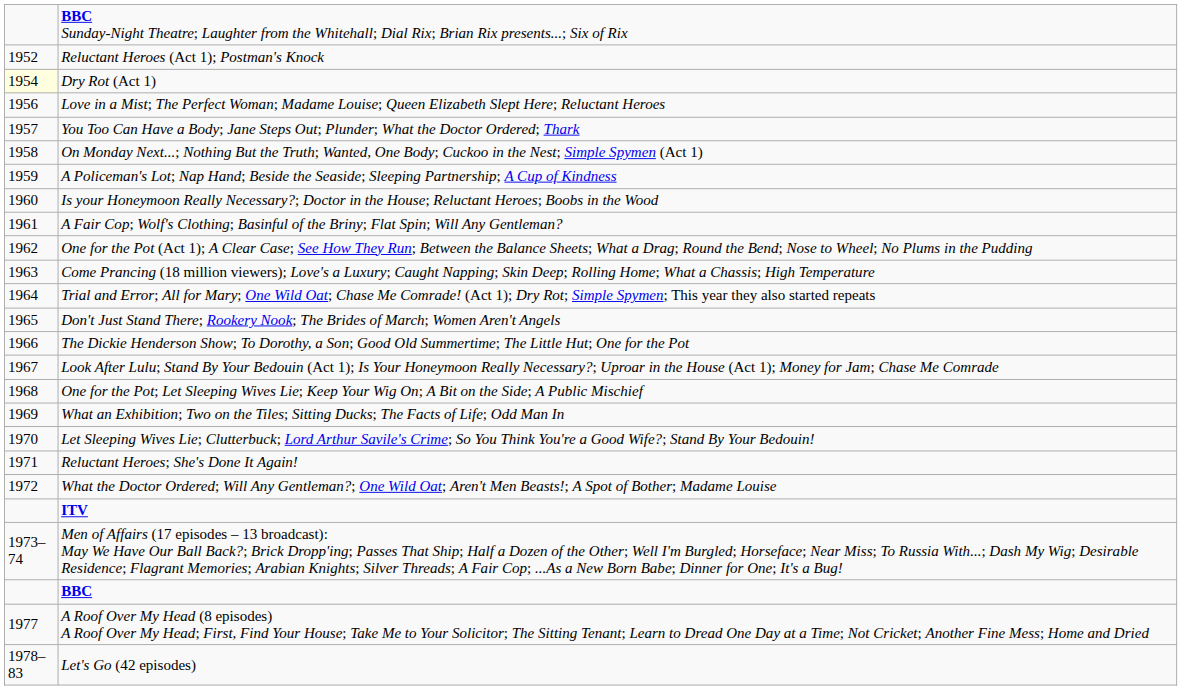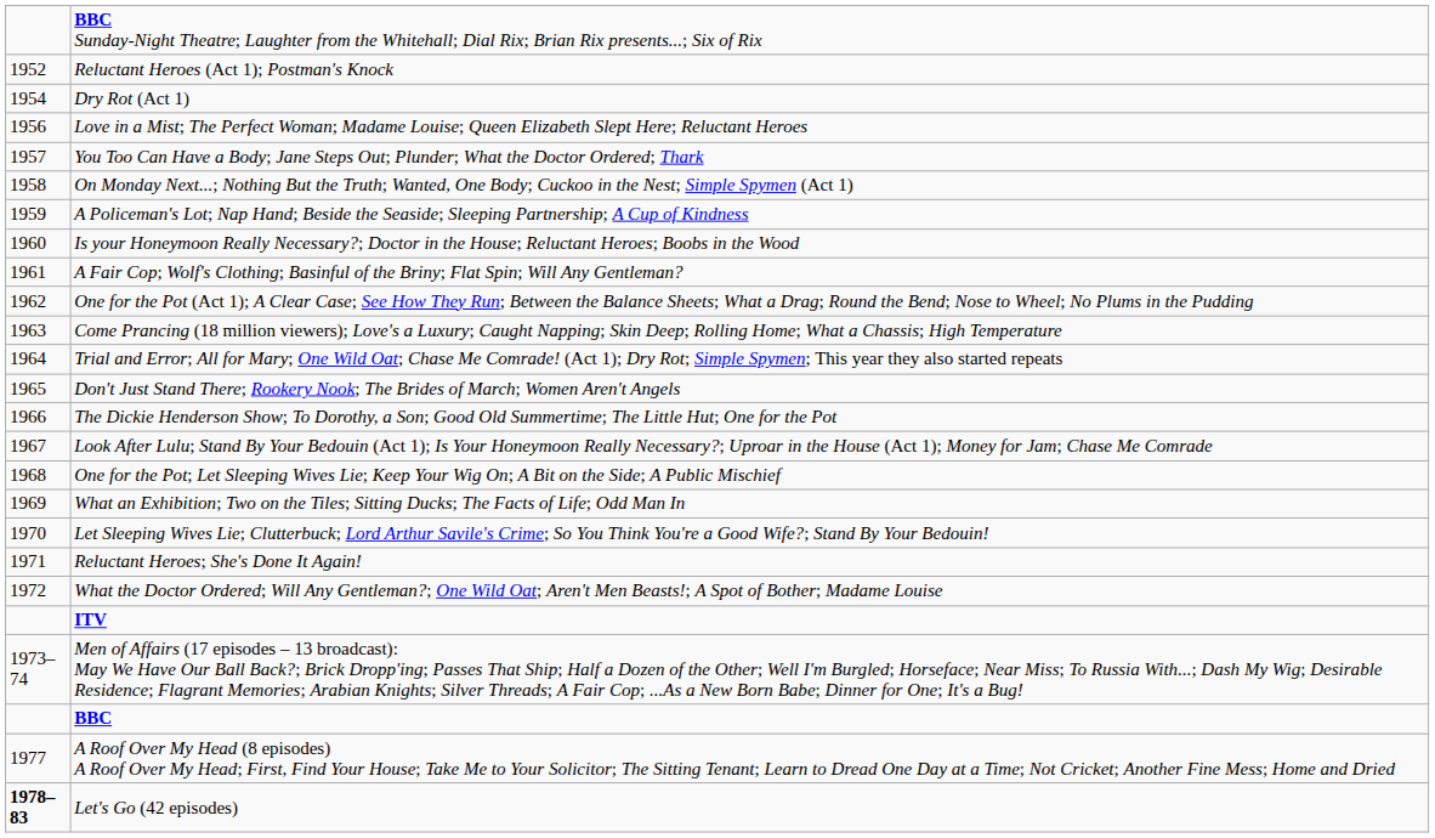Dry Rot (Act 1) | column 1: lightyellow background -> no background
Let's Go (42 episodes) | column 1: normal -> bold
